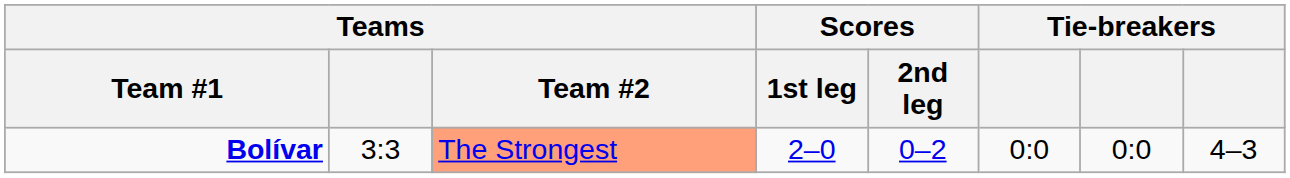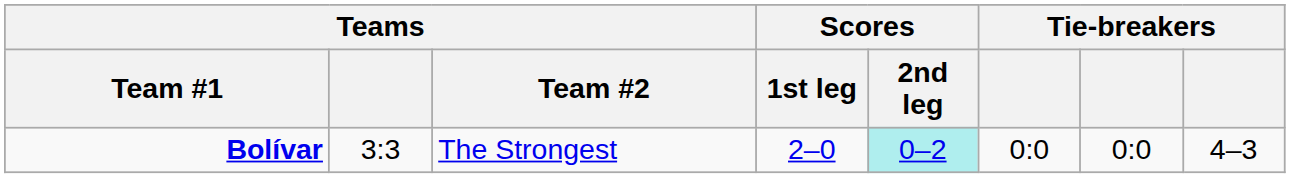Bolívar | Teams / Team #2: lightsalmon background -> no background
Bolívar | Scores / 2nd leg: no background -> paleturquoise background
